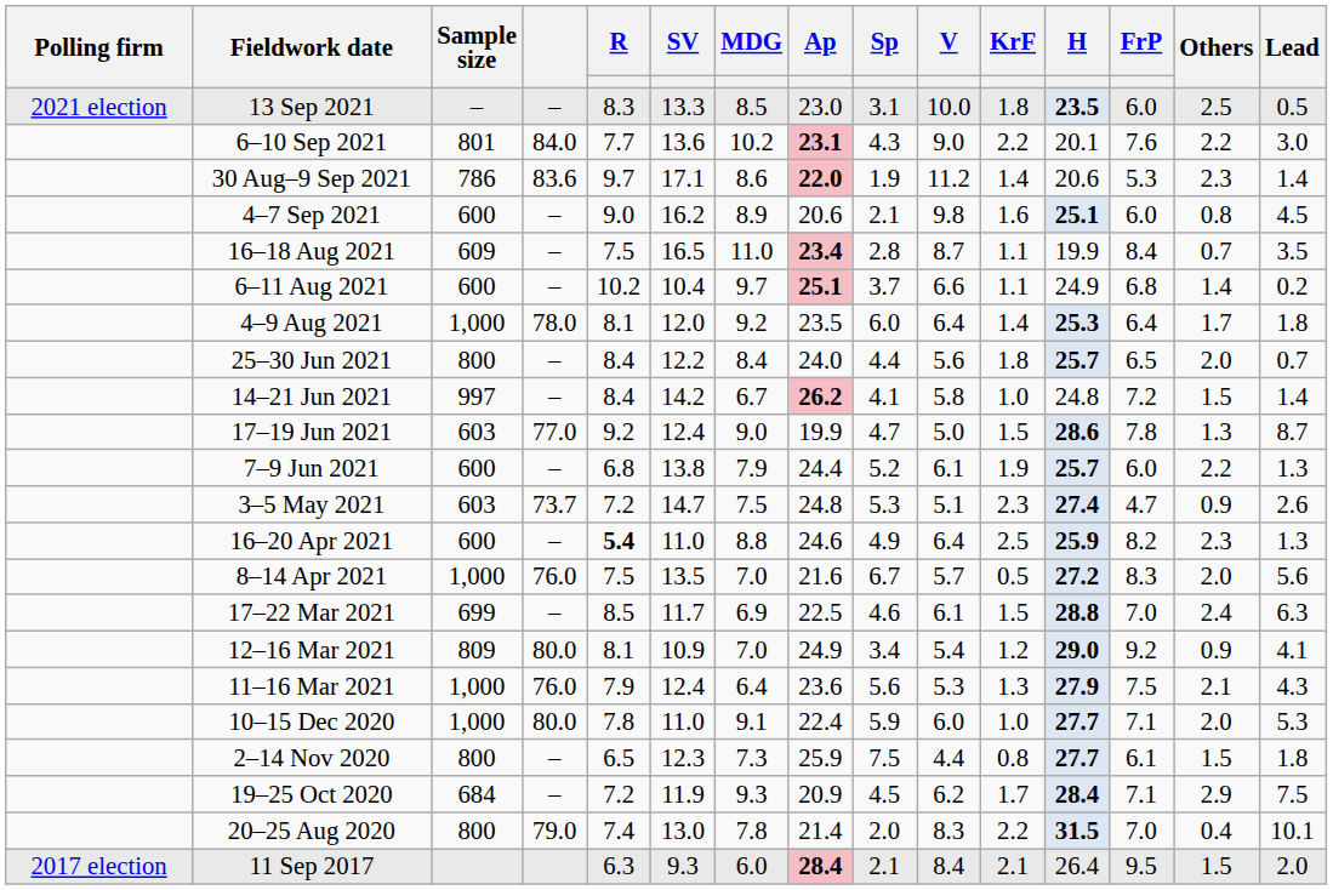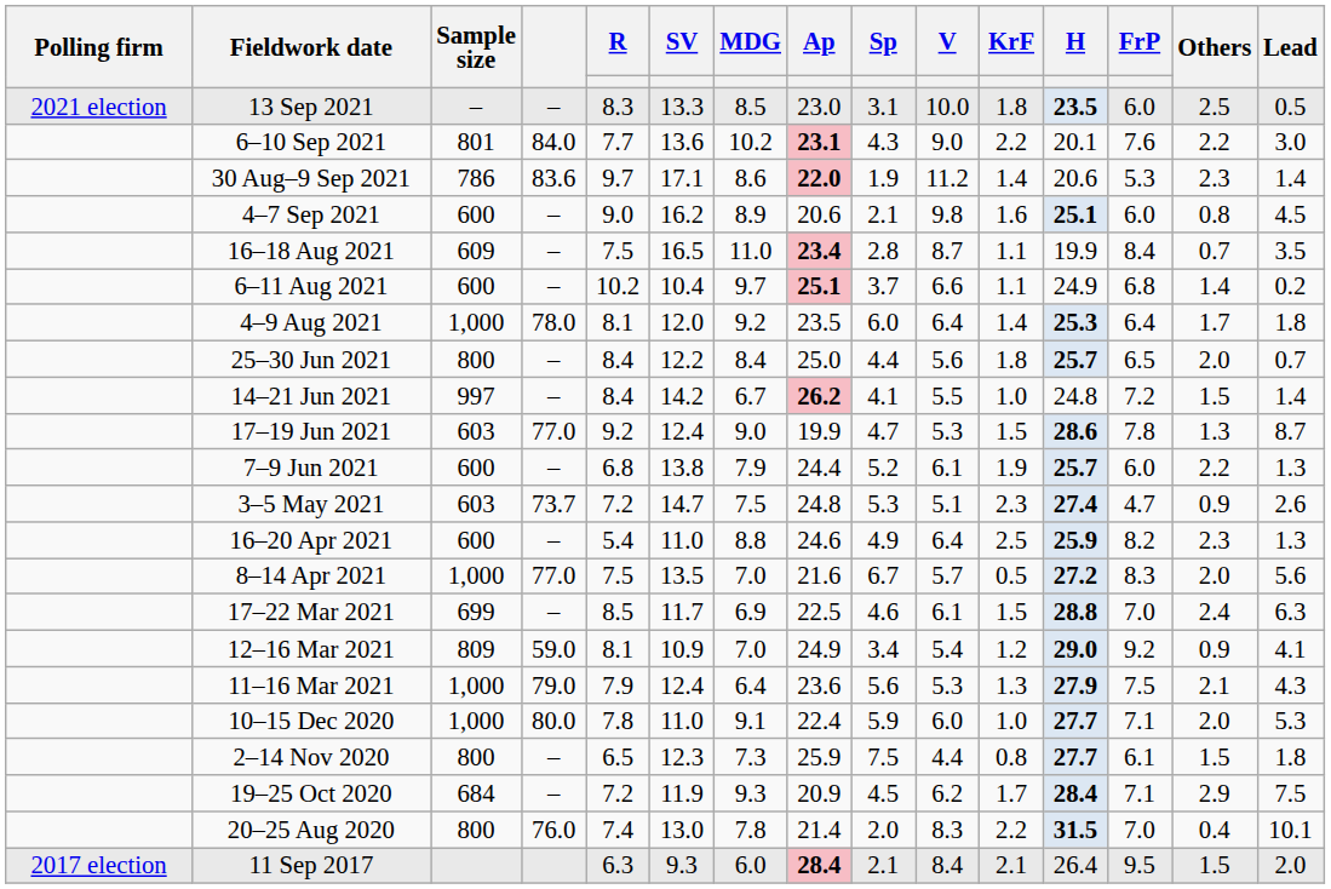25–30 Jun 2021 | Ap: 24.0 -> 25.0
14–21 Jun 2021 | V: 5.8 -> 5.5
17–19 Jun 2021 | V: 5.0 -> 5.3
16–20 Apr 2021 | R: bold -> normal
8–14 Apr 2021 | column 4: 76.0 -> 77.0
12–16 Mar 2021 | column 4: 80.0 -> 59.0
11–16 Mar 2021 | column 4: 76.0 -> 79.0
20–25 Aug 2020 | column 4: 79.0 -> 76.0
